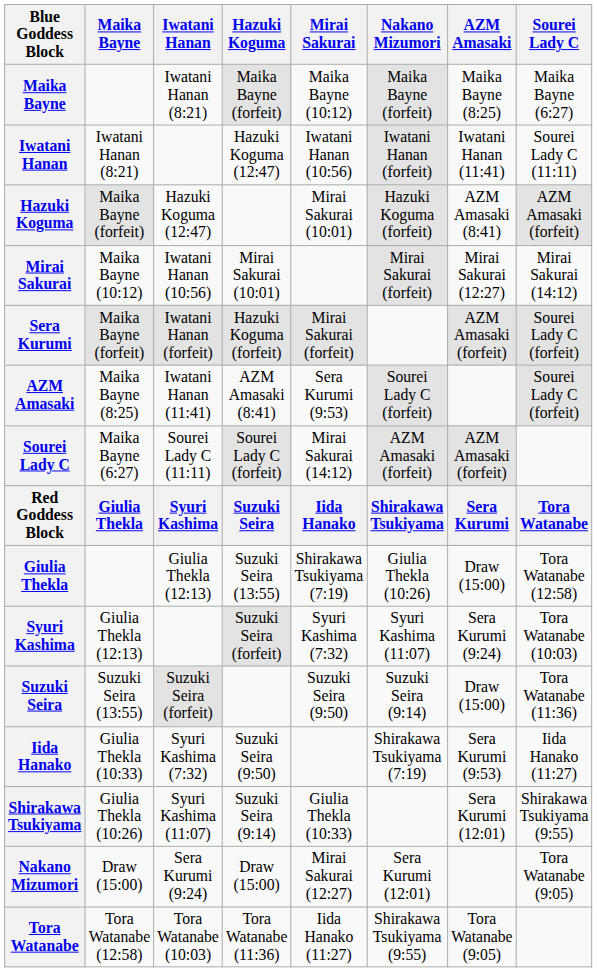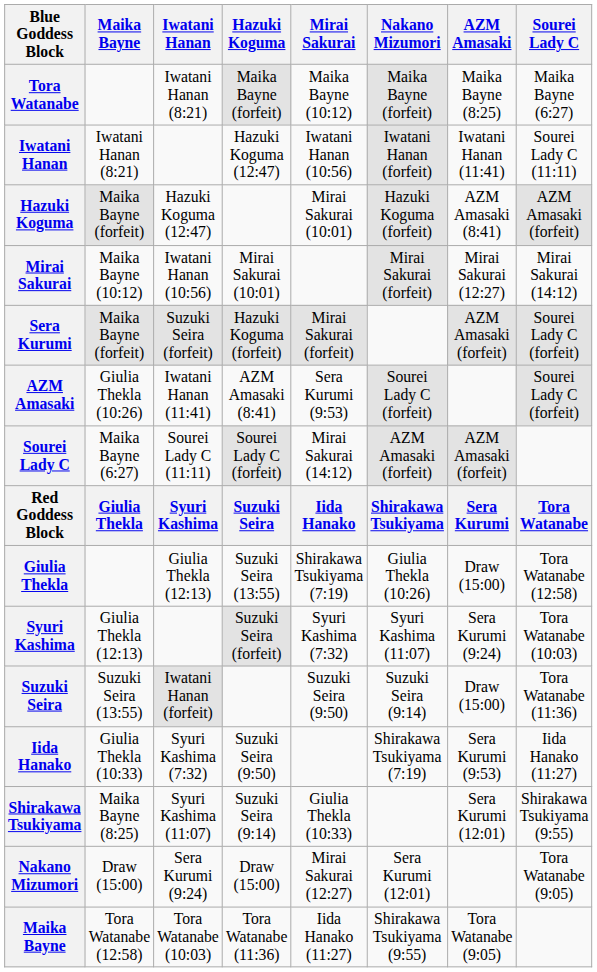row 2 | Blue Goddess Block: Maika Bayne -> Tora Watanabe
row 6 | Iwatani Hanan: Iwatani Hanan (forfeit) -> Suzuki Seira (forfeit)
row 7 | Maika Bayne: Maika Bayne (8:25) -> Giulia Thekla (10:26)
row 12 | Iwatani Hanan: Suzuki Seira (forfeit) -> Iwatani Hanan (forfeit)
row 14 | Maika Bayne: Giulia Thekla (10:26) -> Maika Bayne (8:25)
row 16 | Blue Goddess Block: Tora Watanabe -> Maika Bayne
